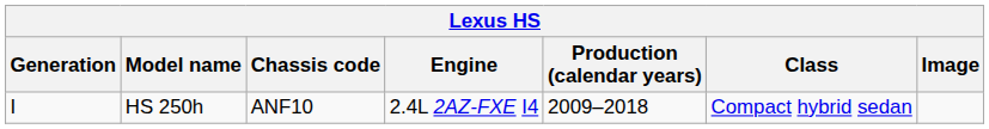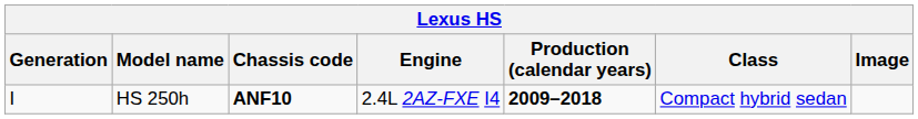HS 250h | Chassis code: normal -> bold
HS 250h | Production (calendar years): normal -> bold
